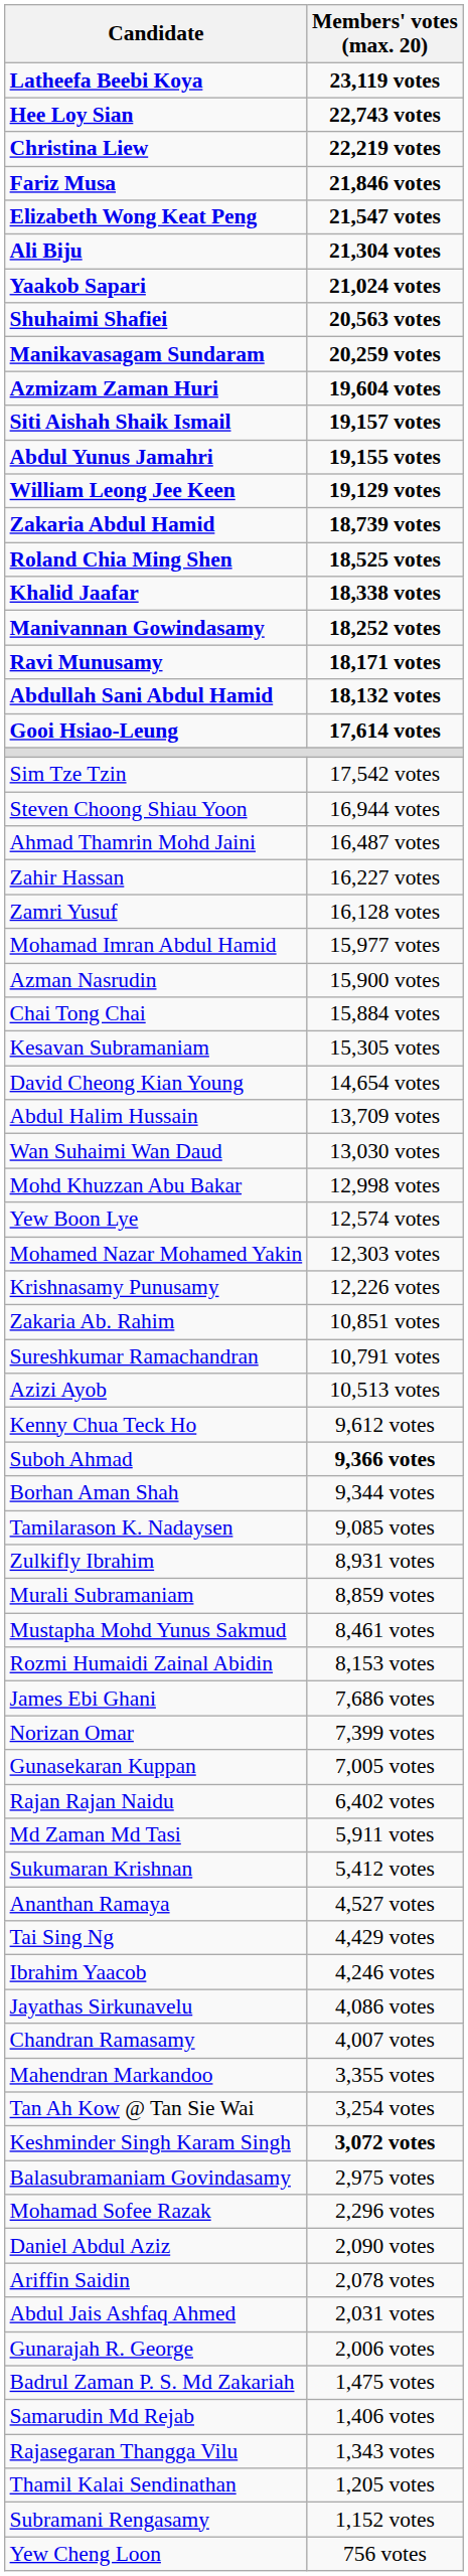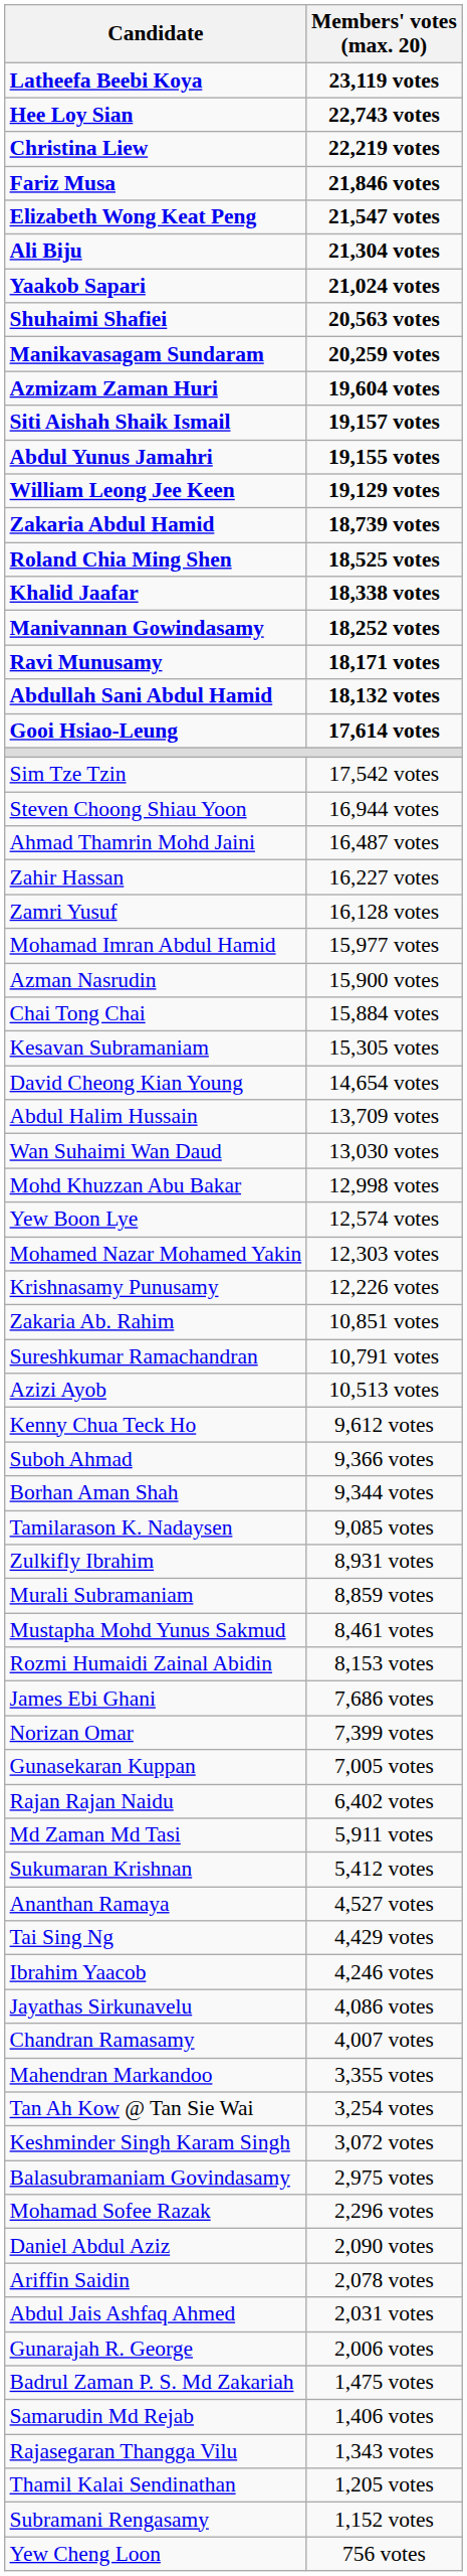Suboh Ahmad | Members' votes (max. 20): bold -> normal
Keshminder Singh Karam Singh | Members' votes (max. 20): bold -> normal
